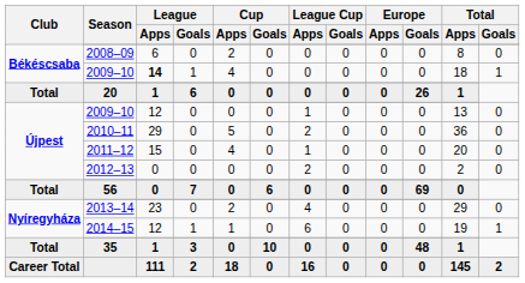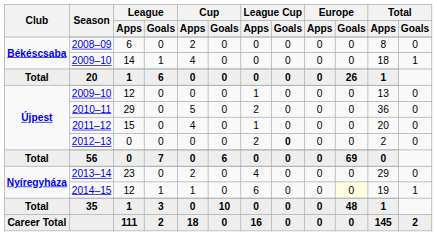Békéscsaba / 2009–10 | League / Apps: bold -> normal
2012–13 | League Cup / Goals: normal -> bold
2014–15 | Europe / Goals: no background -> lightyellow background
